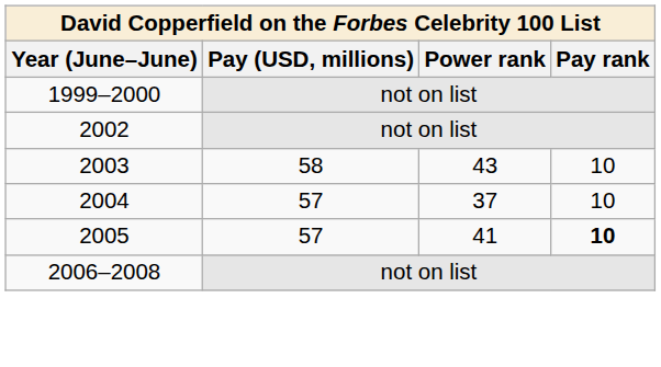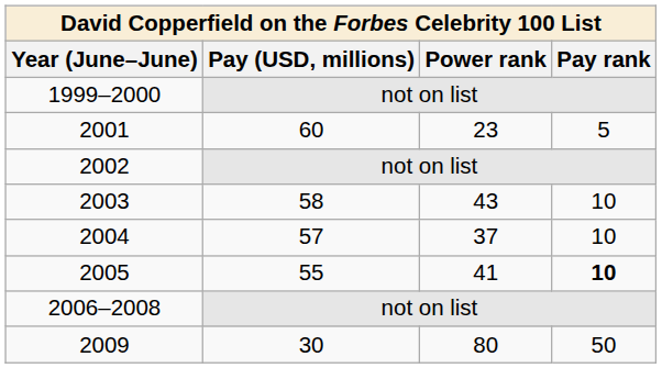+ row: 2001 | 60 | 23 | 5
2005 | Pay (USD, millions): 57 -> 55
+ row: 2009 | 30 | 80 | 50
